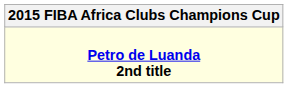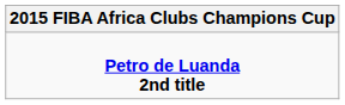row 2 | column 1: lightyellow background -> no background
